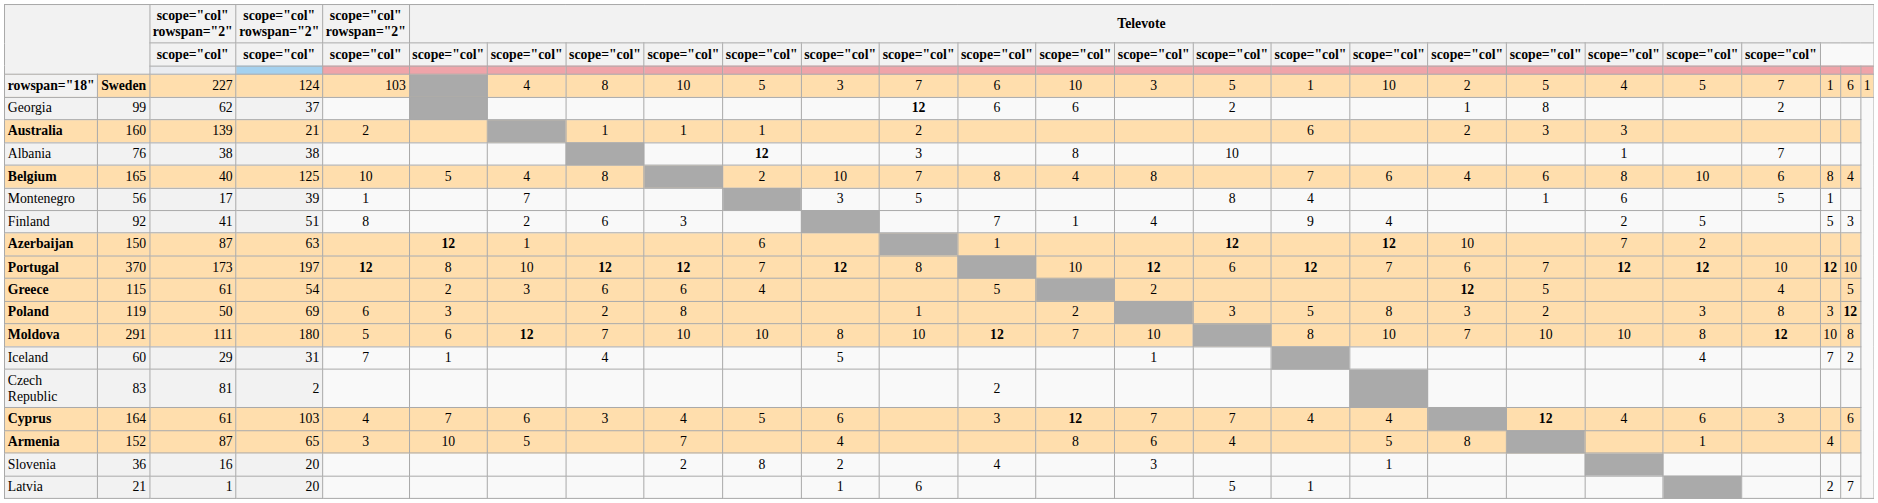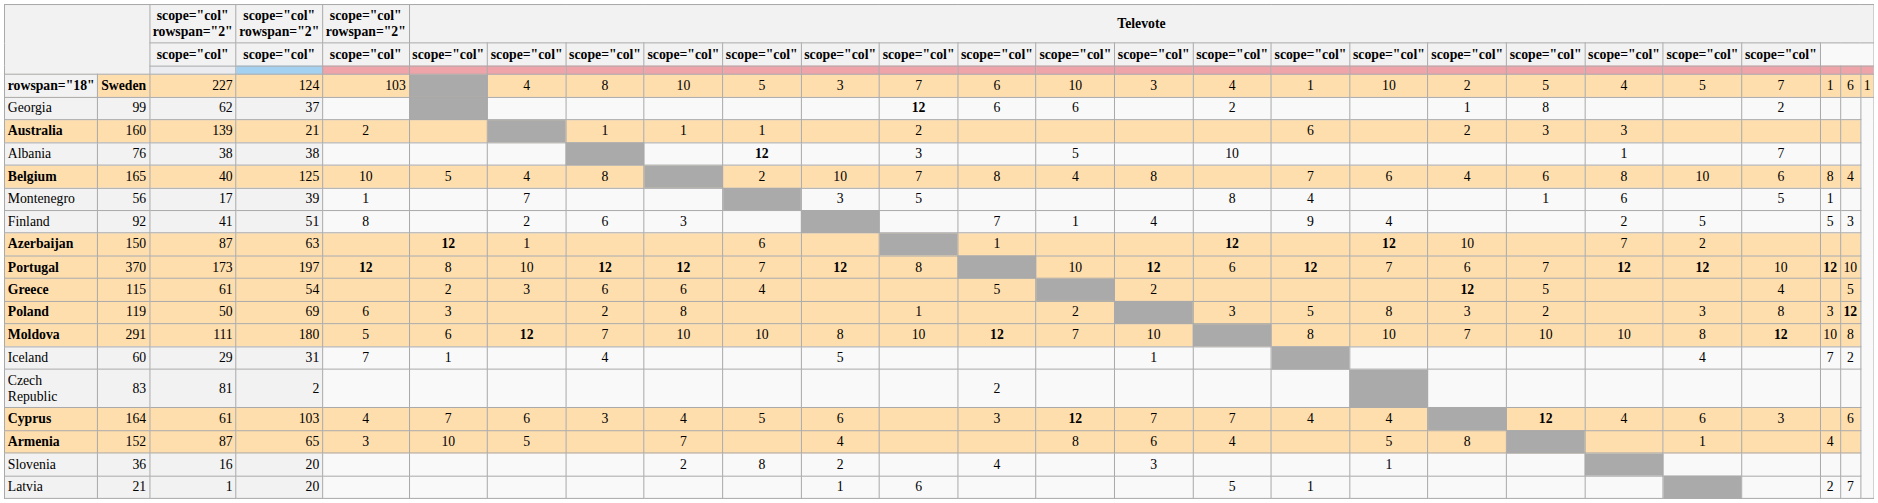rowspan="18" | column 16: 5 -> 4
Albania | column 14: 8 -> 5
